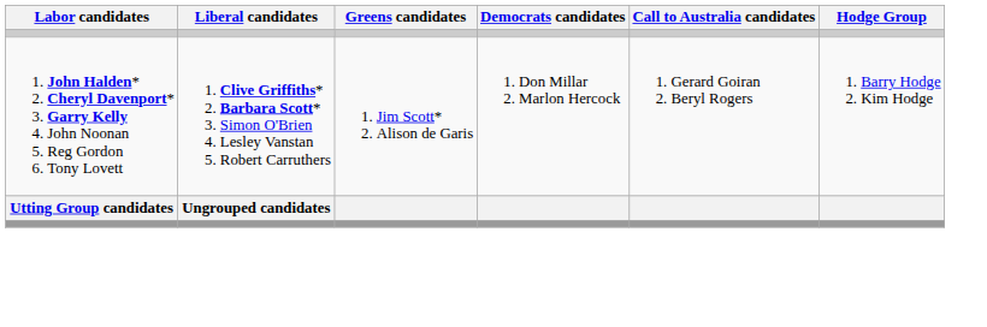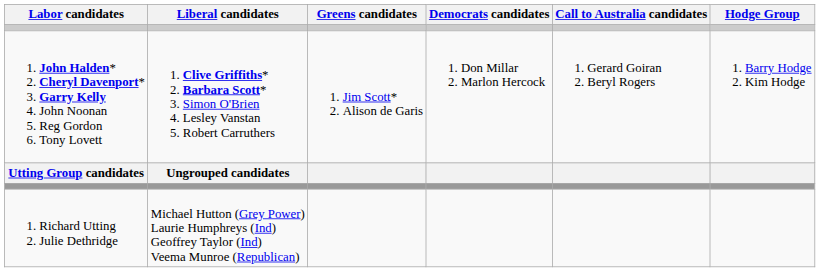+ row: Richard Utting Julie Dethridge | Michael Hutton (Grey Power) Laurie Humphreys (Ind) Geoffrey Taylor (Ind) Veema Munroe (Republican)
